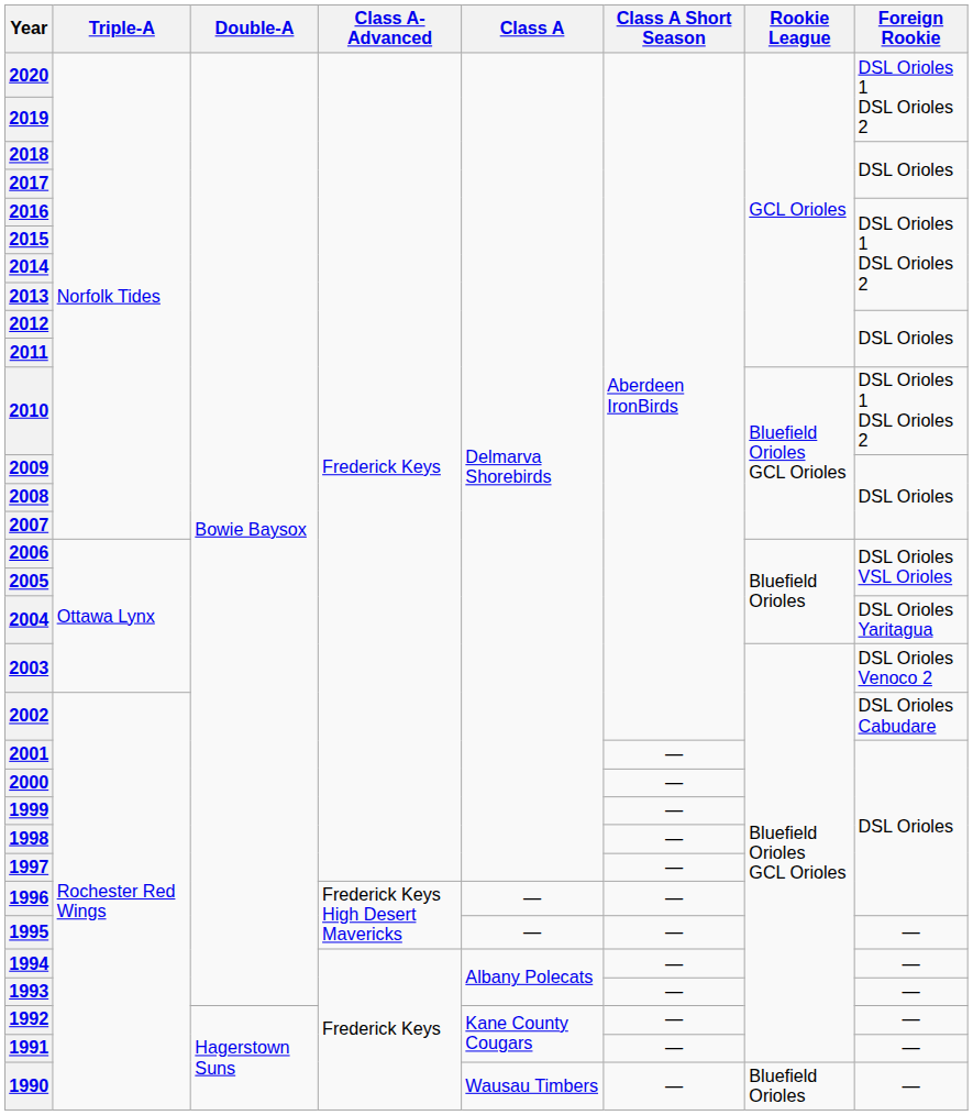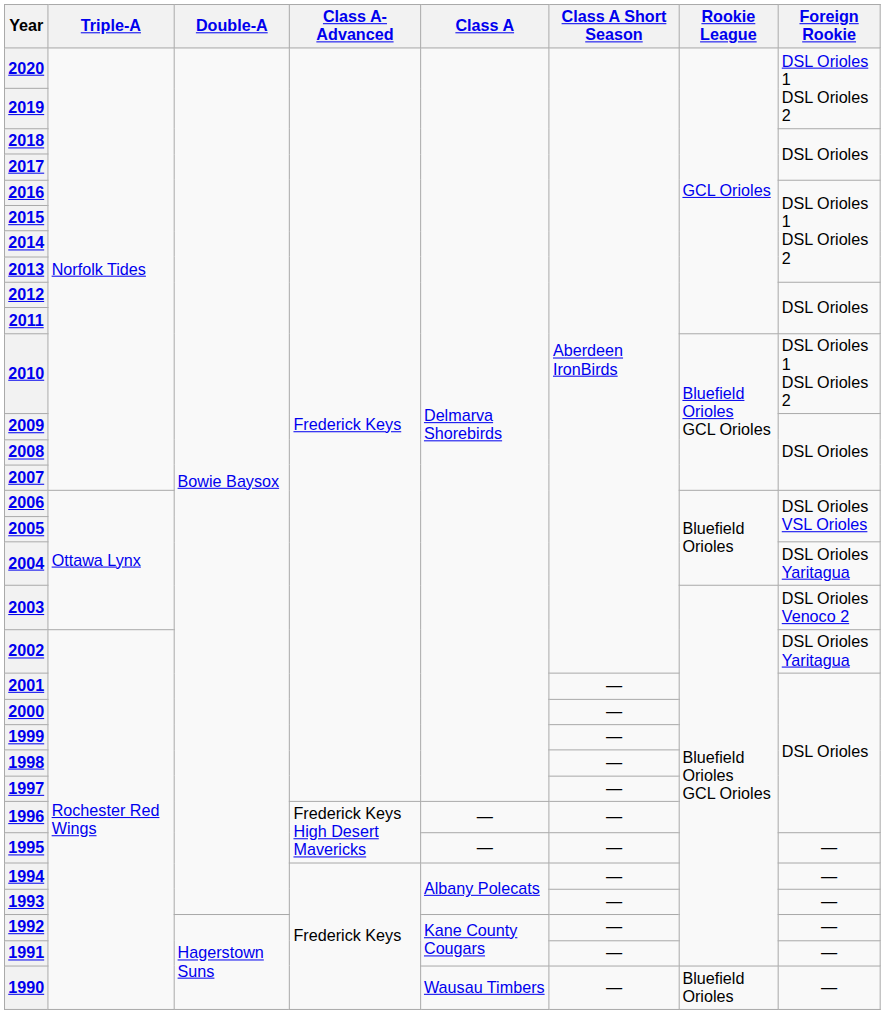2002 | Foreign Rookie: DSL Orioles Cabudare -> DSL Orioles Yaritagua
